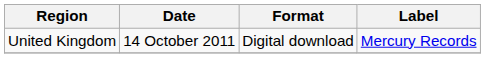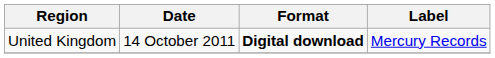United Kingdom | Format: normal -> bold
